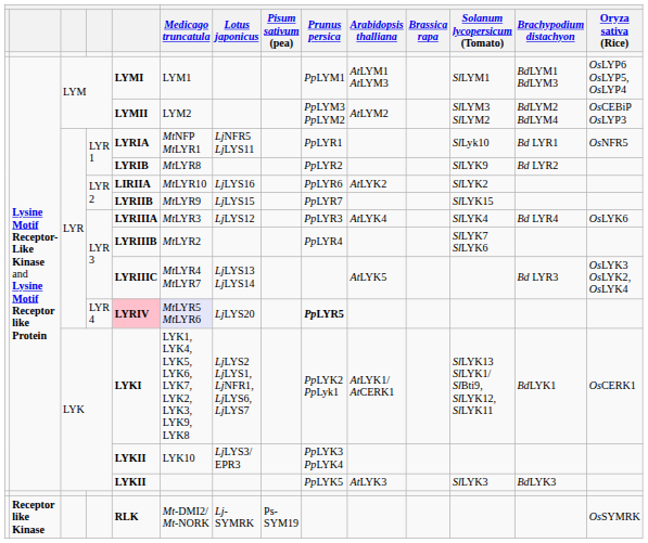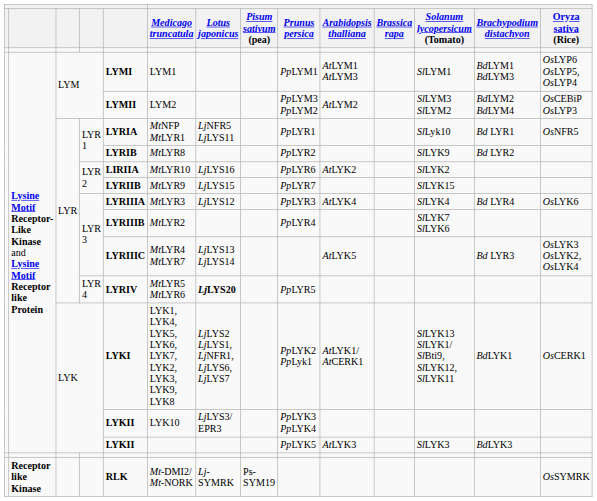LYR 4 | column 5: pink background -> no background
LYR 4 | Medicago truncatula: lavender background -> no background
LYR 4 | Lotus japonicus: normal -> bold
LYR 4 | Prunus persica: bold -> normal
